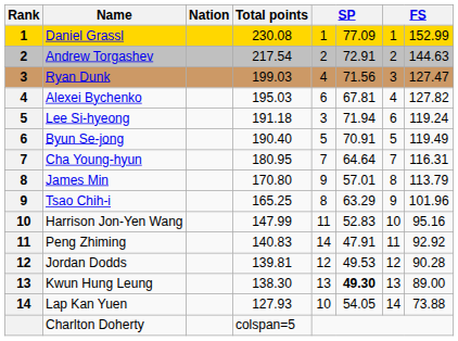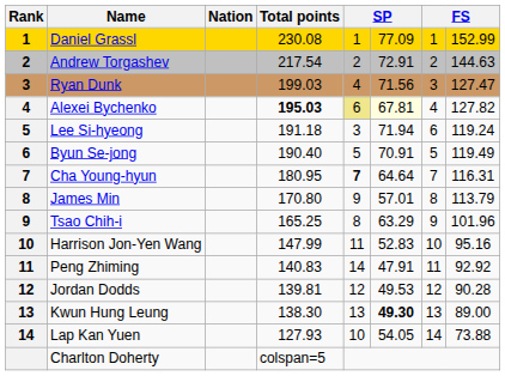Alexei Bychenko | Total points: normal -> bold
Alexei Bychenko | column 5: no background -> khaki background
Alexei Bychenko | column 6: no background -> lightyellow background
Cha Young-hyun | column 5: normal -> bold
